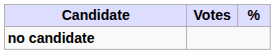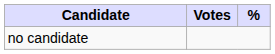no candidate | Candidate: bold -> normal
